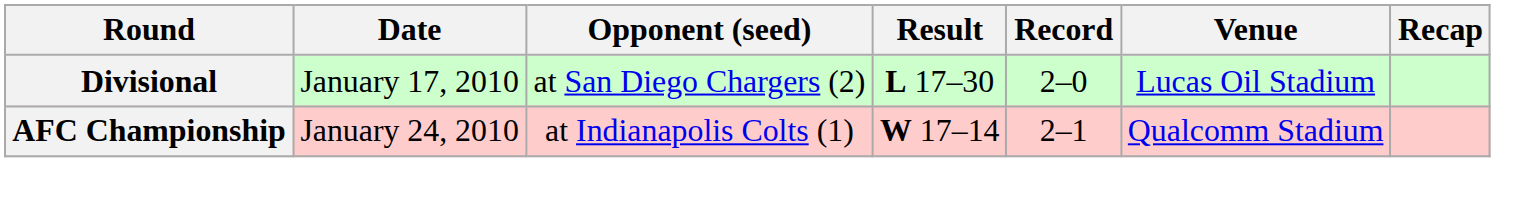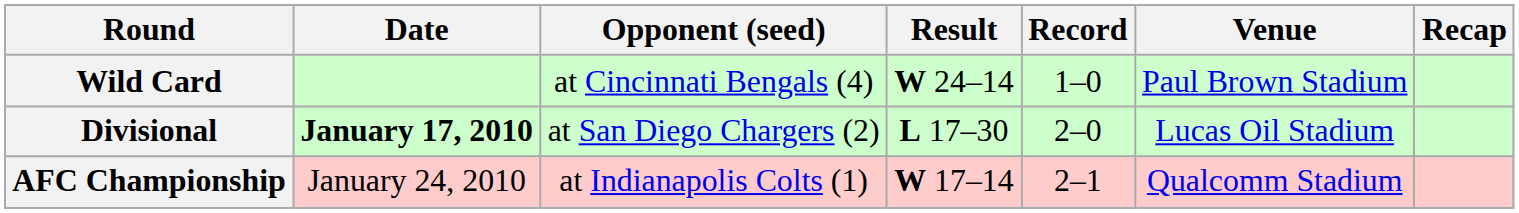+ row: Wild Card | at Cincinnati Bengals (4) | W 24–14 | 1–0 | Paul Brown Stadium
Divisional | Date: normal -> bold
